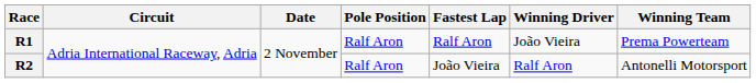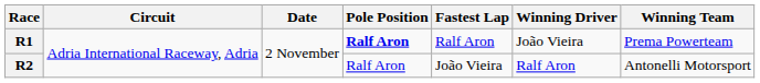R1 | Pole Position: normal -> bold
